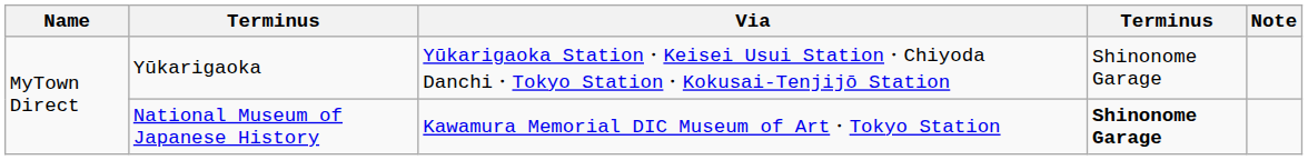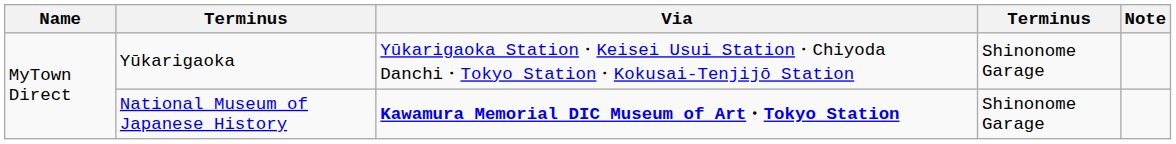National Museum of Japanese History | Via: normal -> bold
National Museum of Japanese History | column 4: bold -> normal
